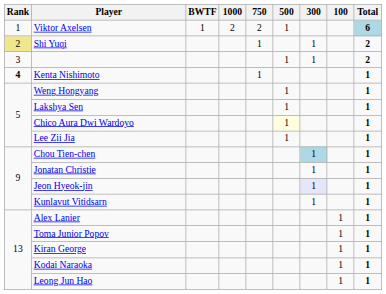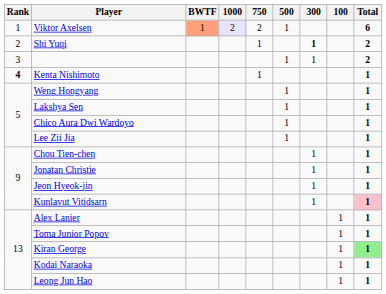Viktor Axelsen | BWTF: no background -> lightsalmon background
Viktor Axelsen | 1000: no background -> lavender background
Viktor Axelsen | Total: lightblue background -> no background
Shi Yuqi | Rank: khaki background -> no background
Shi Yuqi | 300: normal -> bold
Chico Aura Dwi Wardoyo | 500: lightyellow background -> no background
Chou Tien-chen | 300: lightblue background -> no background
Jeon Hyeok-jin | 300: lavender background -> no background
Kunlavut Vitidsarn | Total: no background -> pink background
Kiran George | Total: no background -> lightgreen background
